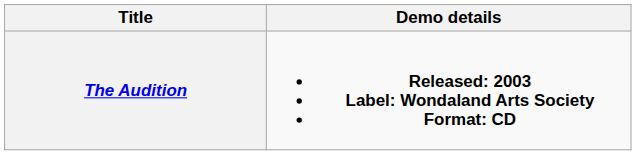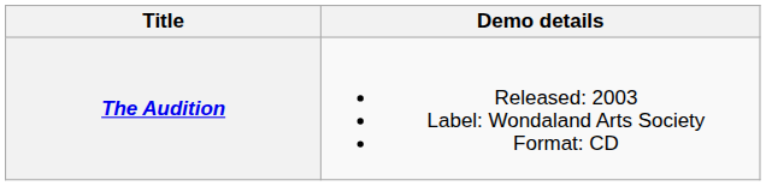The Audition | Demo details: bold -> normal
